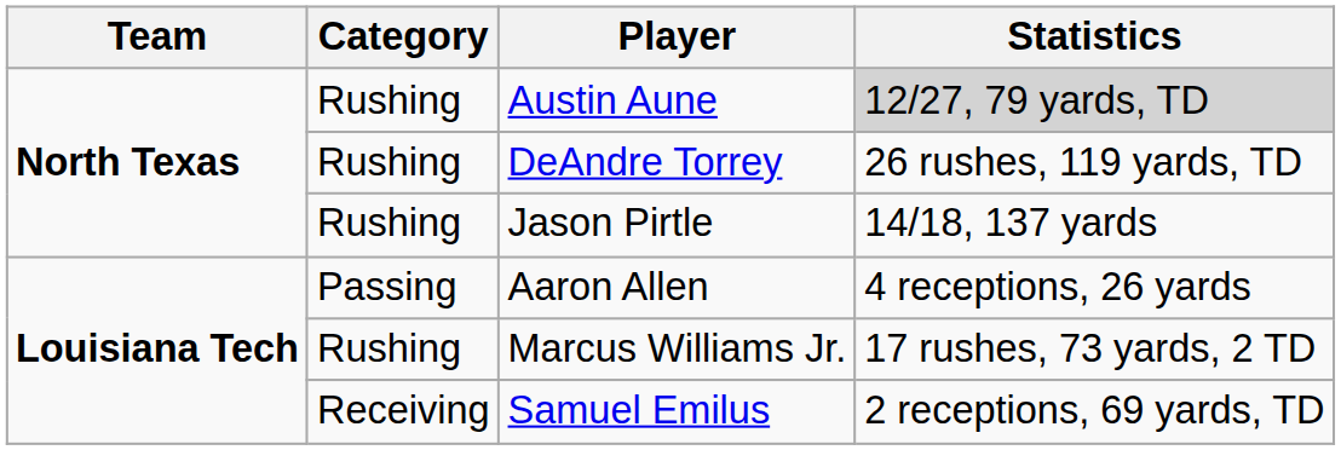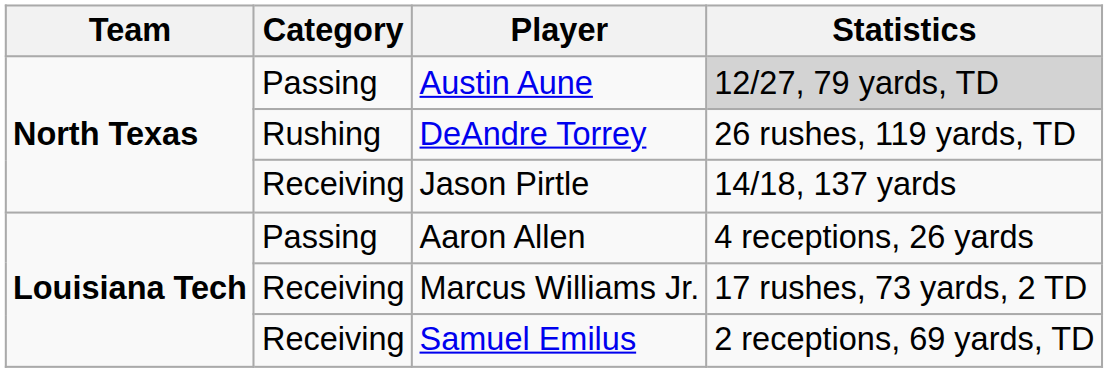Austin Aune | Category: Rushing -> Passing
Jason Pirtle | Category: Rushing -> Receiving
Marcus Williams Jr. | Category: Rushing -> Receiving
